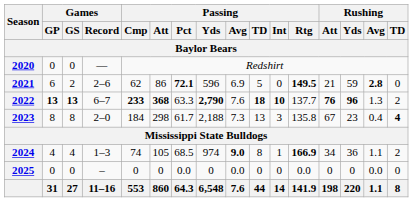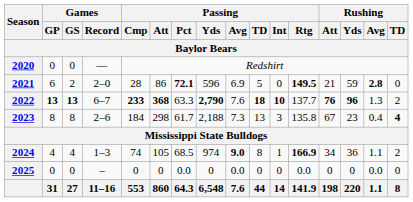2021 | Games / Record / Baylor Bears: 2–6 -> 2–0
2021 | Passing / Cmp / Baylor Bears: 62 -> 28
2023 | Games / Record / Baylor Bears: 2–0 -> 2–6
